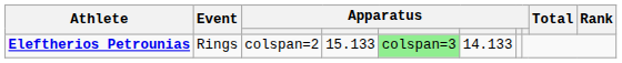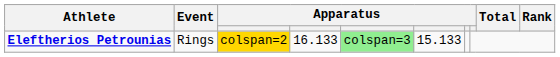Eleftherios Petrounias | column 3: no background -> gold background
Eleftherios Petrounias | column 4: 15.133 -> 16.133
Eleftherios Petrounias | column 6: 14.133 -> 15.133
